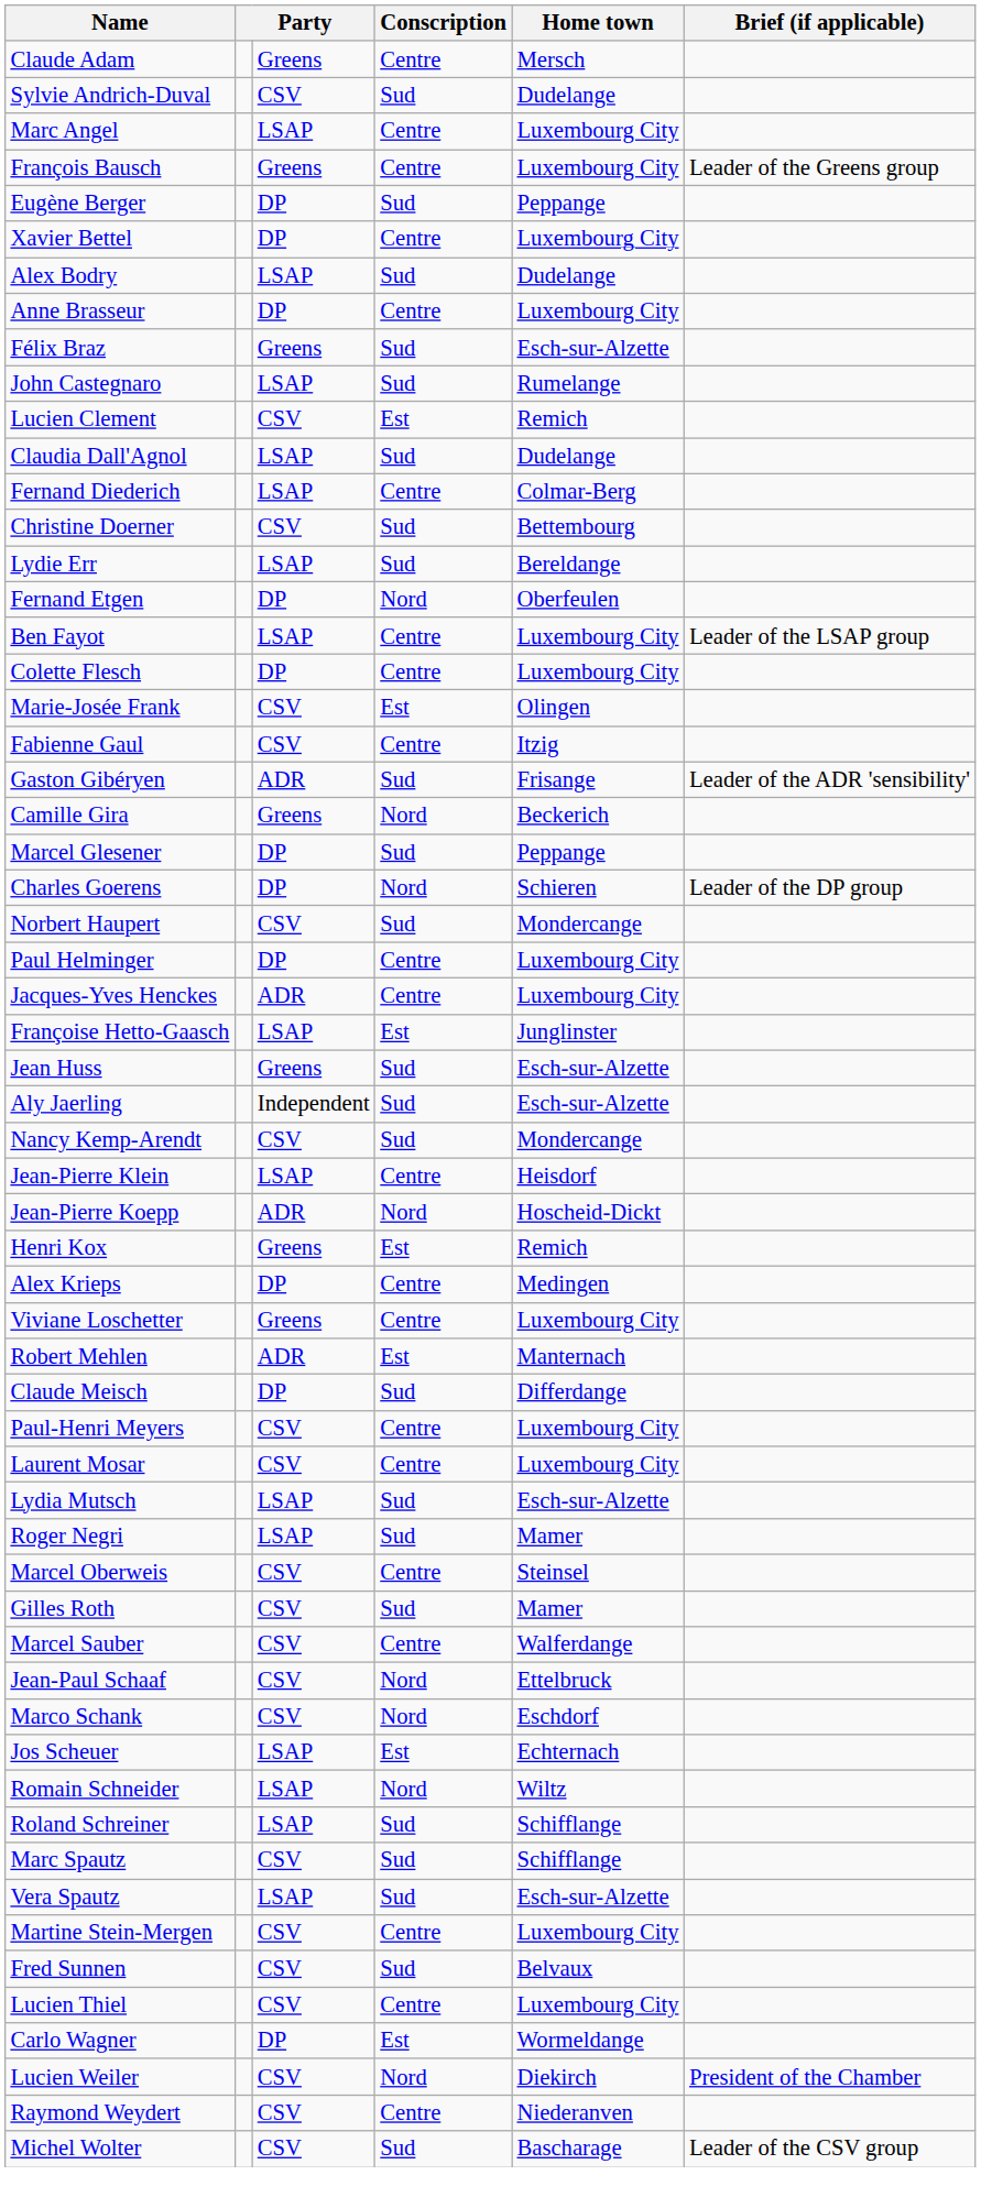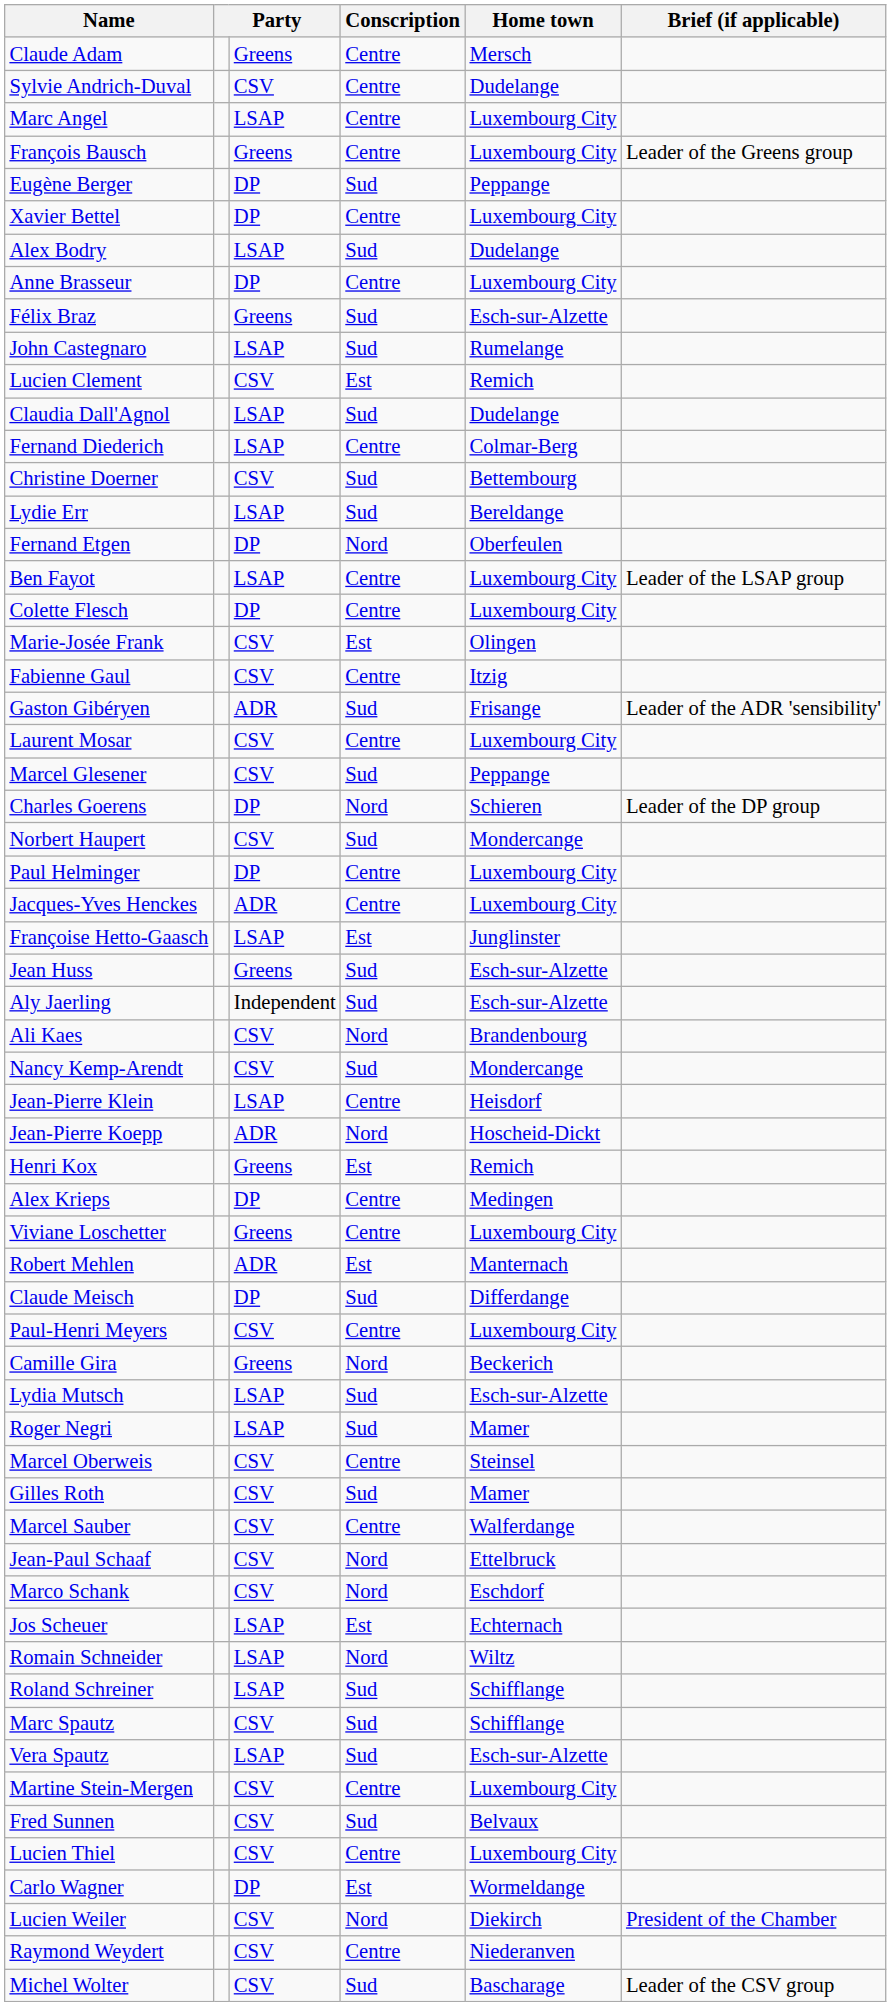Sylvie Andrich-Duval | Conscription: Sud -> Centre
rows swapped: Camille Gira <-> Laurent Mosar
Marcel Glesener | column 3: DP -> CSV
+ row: Ali Kaes | CSV | Nord | Brandenbourg
